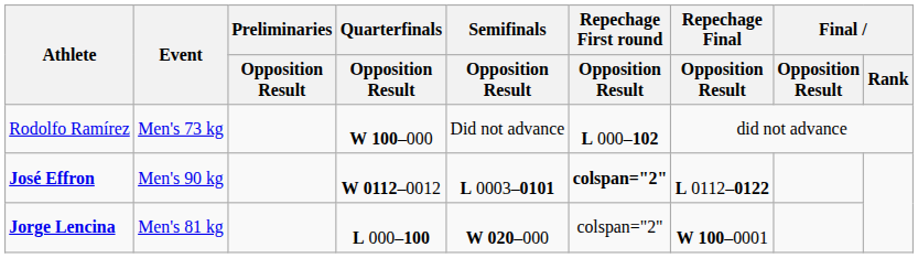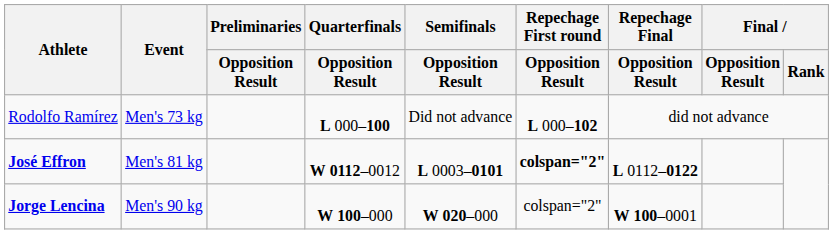Rodolfo Ramírez | Quarterfinals / Opposition Result: W 100–000 -> L 000–100
José Effron | Event: Men's 90 kg -> Men's 81 kg
Jorge Lencina | Event: Men's 81 kg -> Men's 90 kg
Jorge Lencina | Quarterfinals / Opposition Result: L 000–100 -> W 100–000
